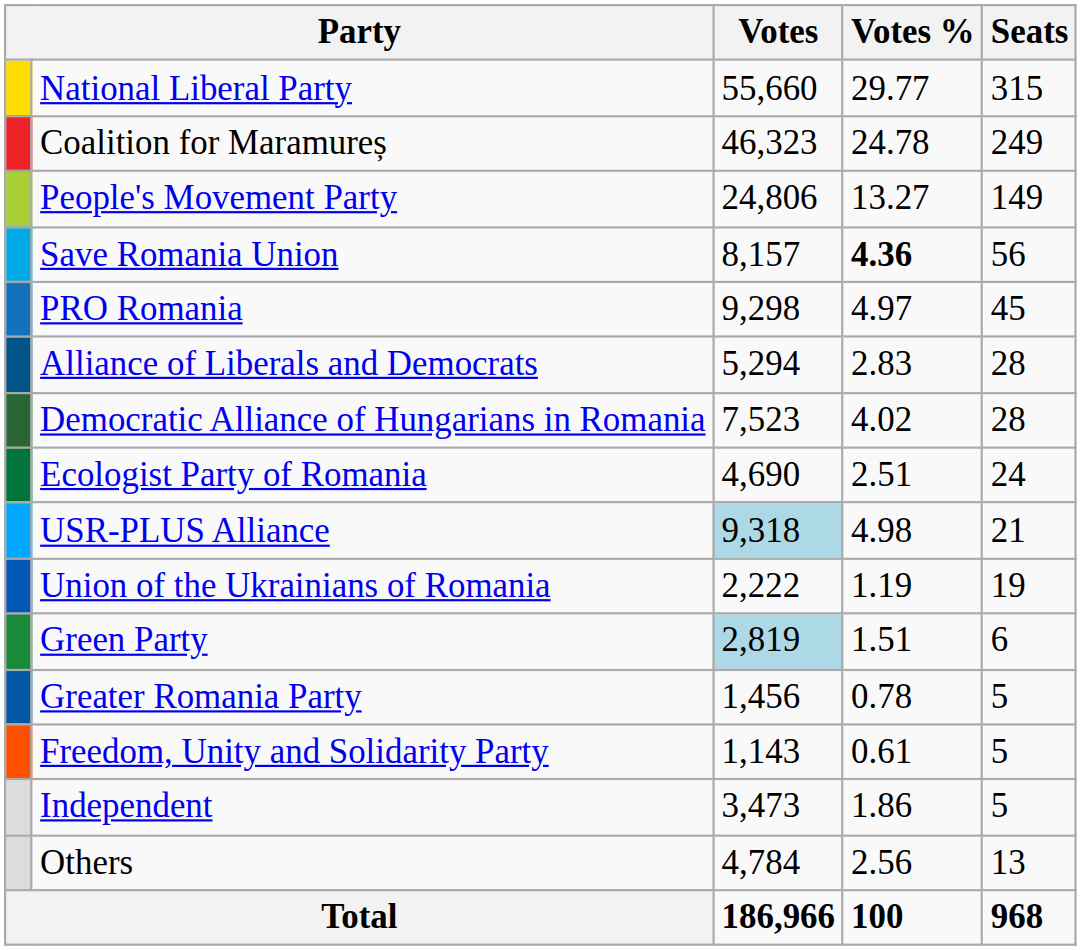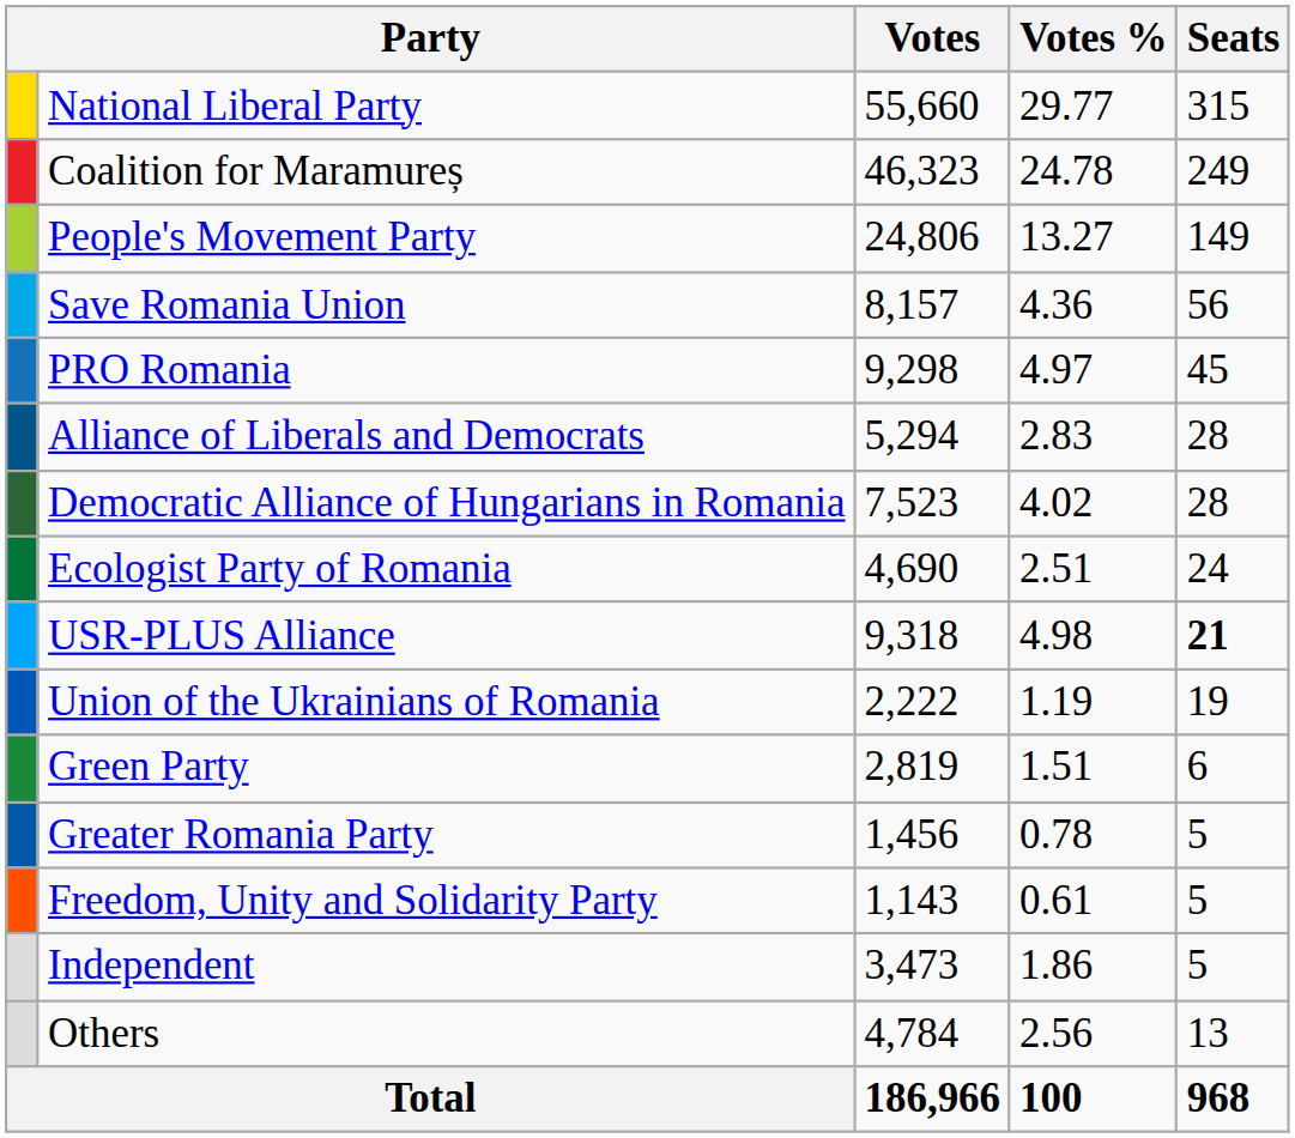Save Romania Union | Votes %: bold -> normal
USR-PLUS Alliance | Votes: lightblue background -> no background
USR-PLUS Alliance | Seats: normal -> bold
Green Party | Votes: lightblue background -> no background
